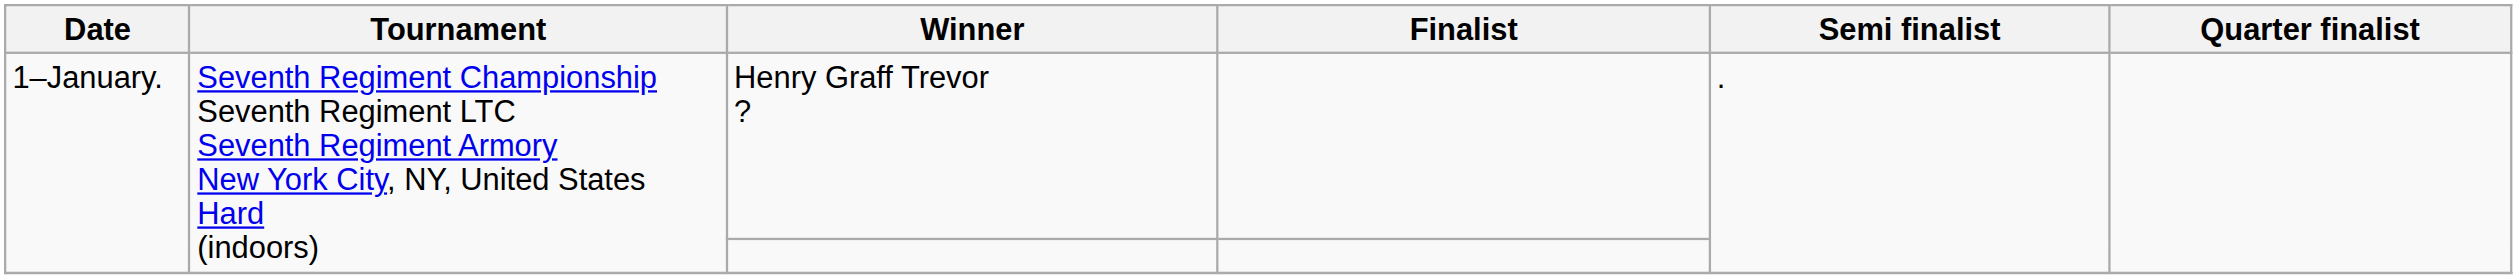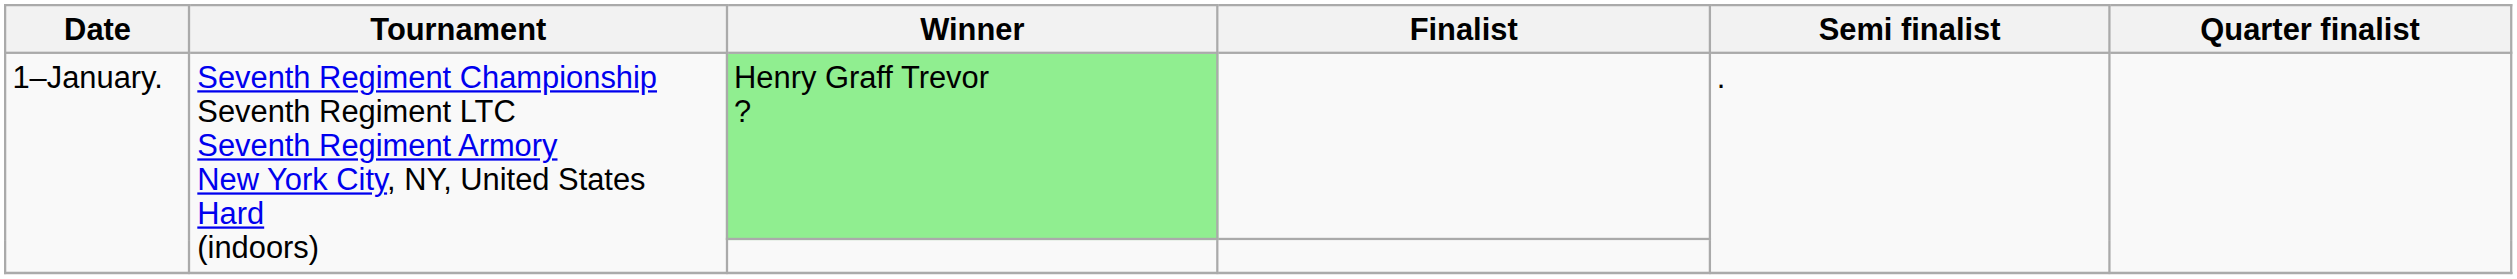Henry Graff Trevor ? | Winner: no background -> lightgreen background
